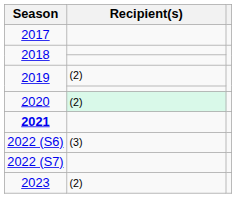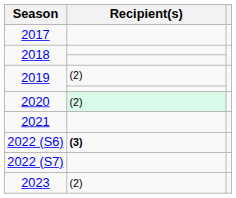2021 | Season: bold -> normal
2022 (S6) | Recipient(s): normal -> bold
